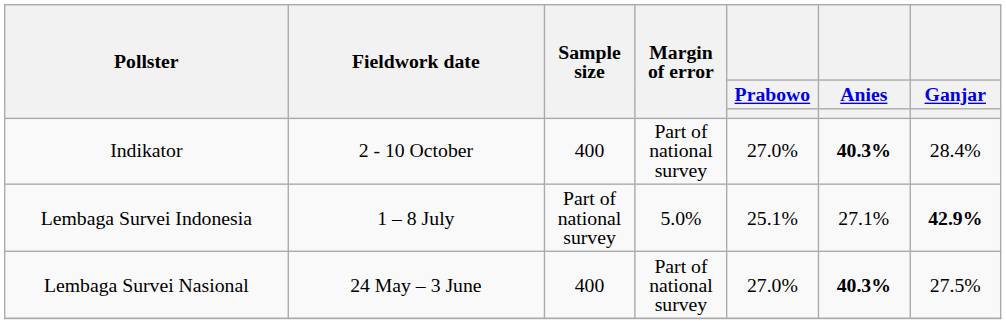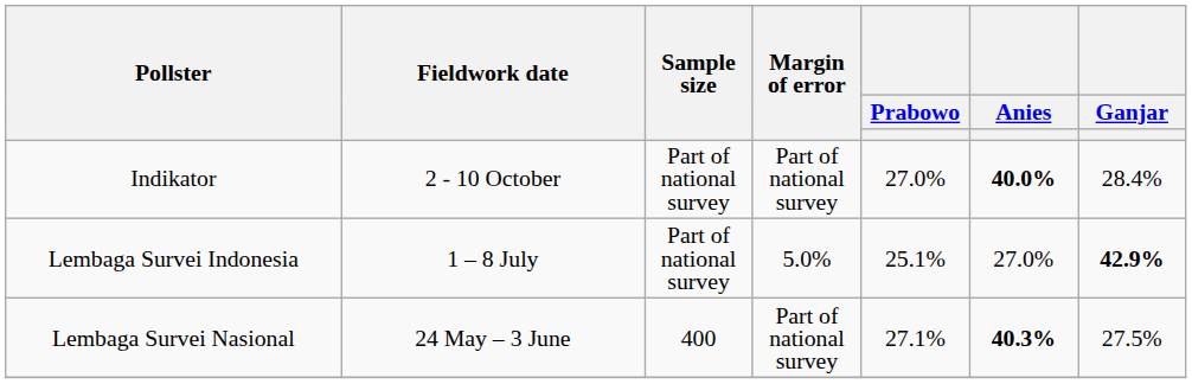Indikator | Sample size: 400 -> Part of national survey
Indikator | Anies: 40.3% -> 40.0%
Lembaga Survei Indonesia | Anies: 27.1% -> 27.0%
Lembaga Survei Nasional | Prabowo: 27.0% -> 27.1%
